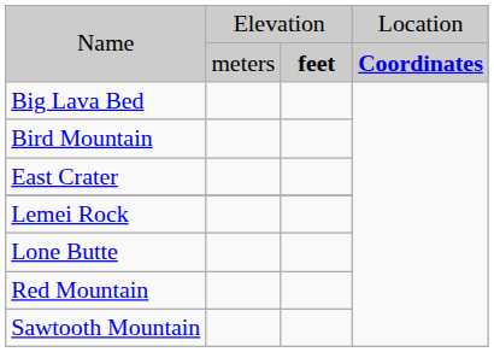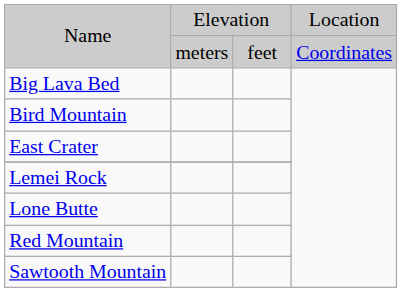Name / meters | column 3: bold -> normal
Name / meters | column 4: bold -> normal
